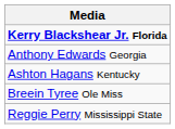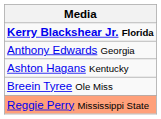row 6 | column 1: no background -> lightsalmon background
